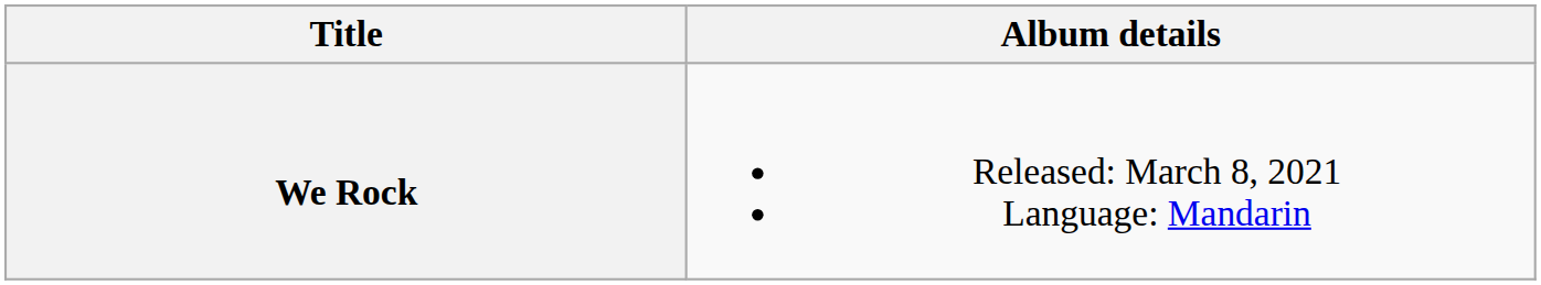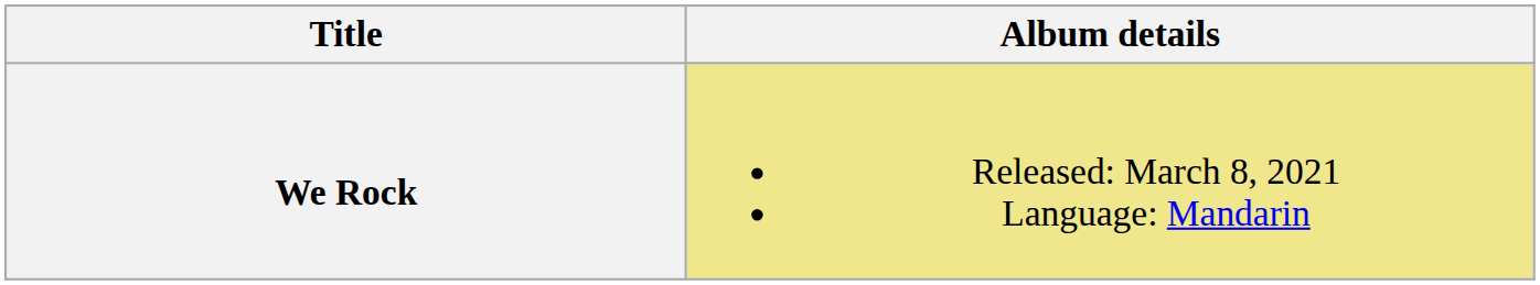We Rock | Album details: no background -> khaki background
